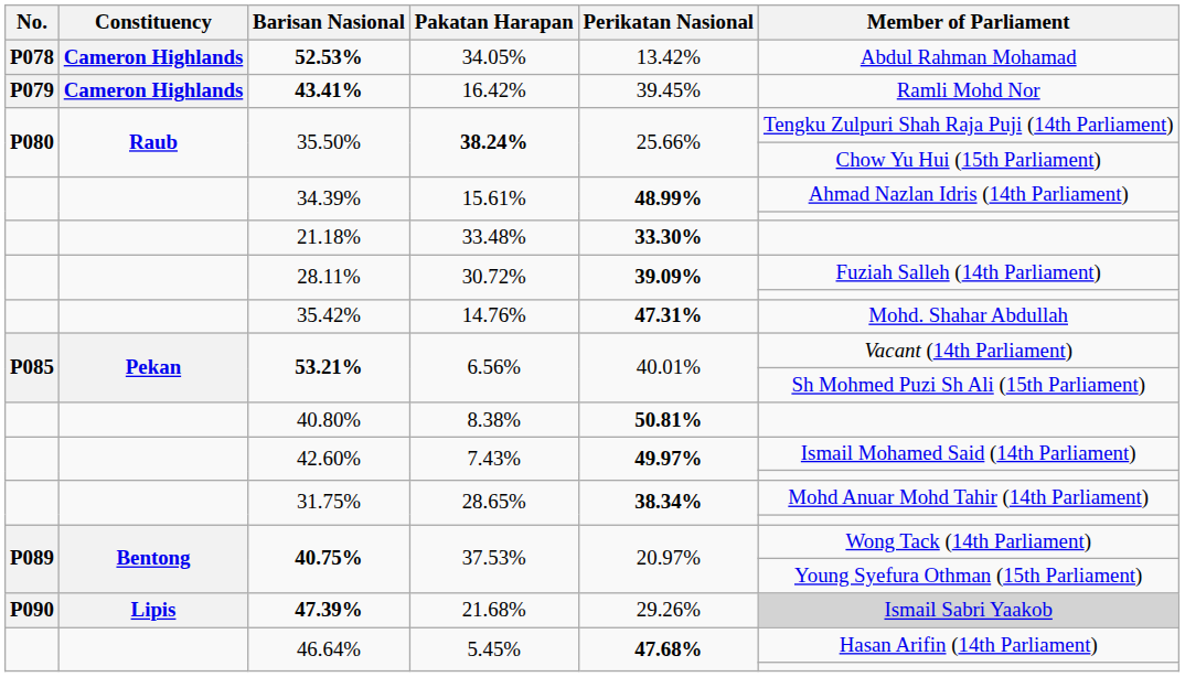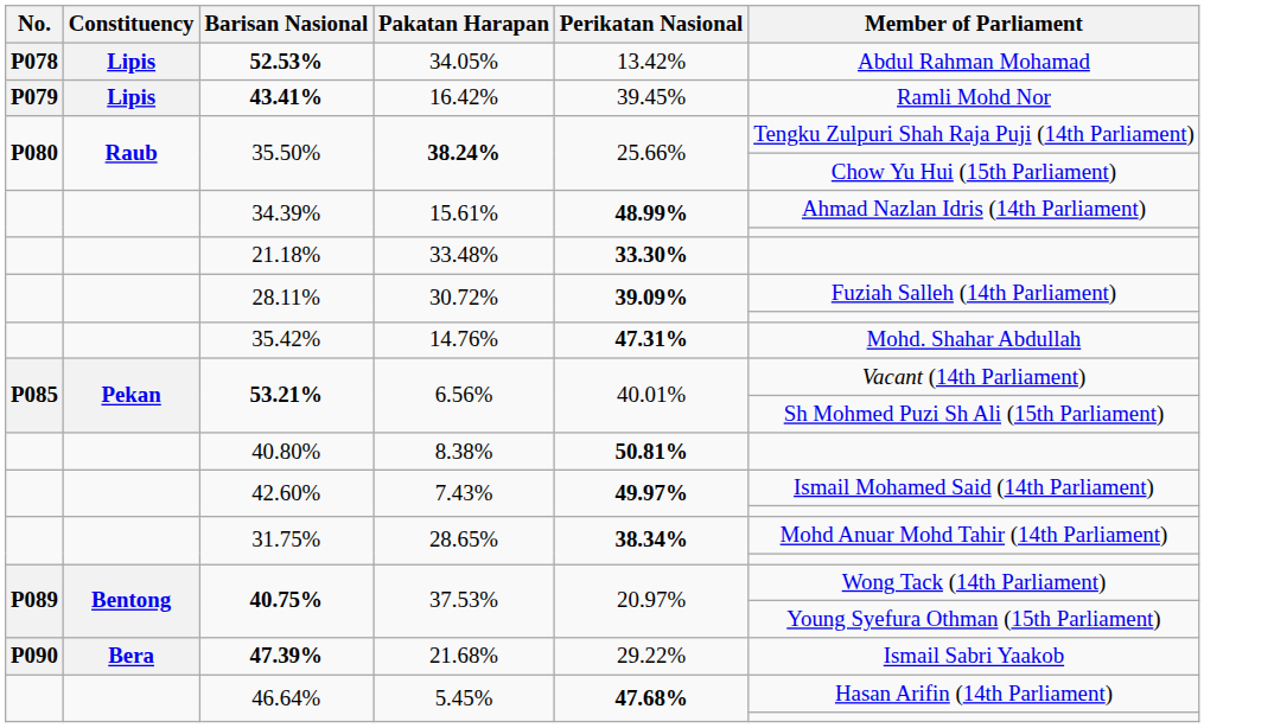52.53% | Constituency: Cameron Highlands -> Lipis
43.41% | Constituency: Cameron Highlands -> Lipis
47.39% | Constituency: Lipis -> Bera
47.39% | Perikatan Nasional: 29.26% -> 29.22%
47.39% | Member of Parliament: lightgrey background -> no background
